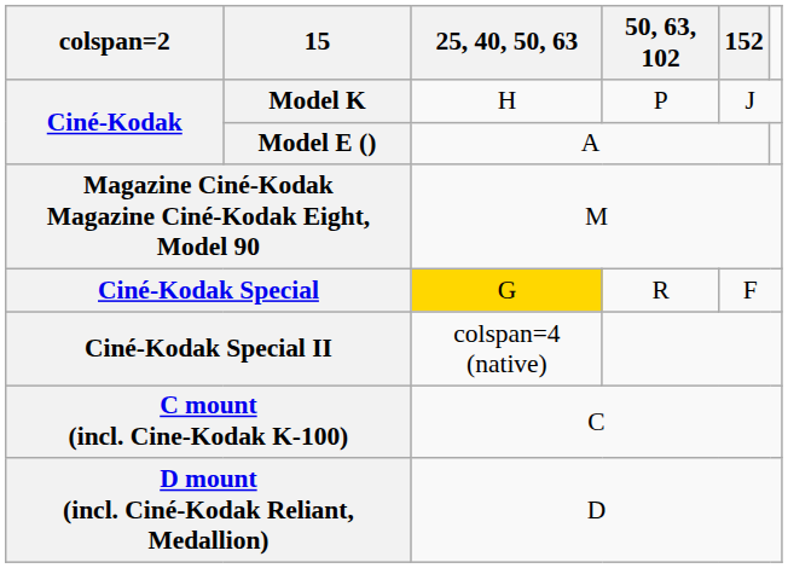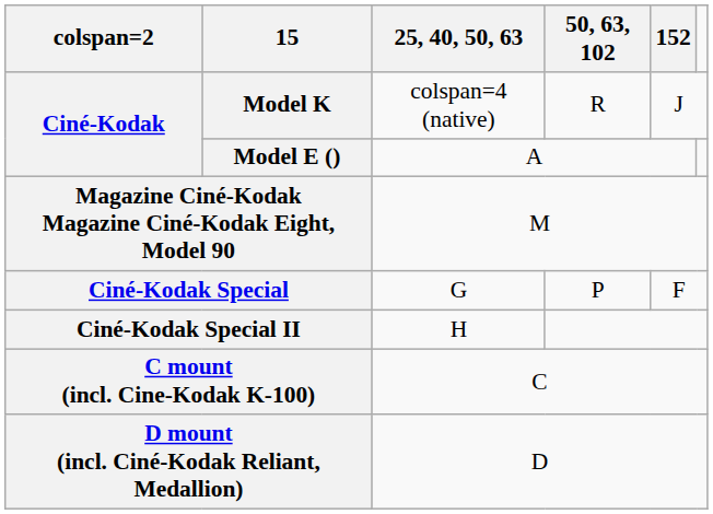Model K | 25, 40, 50, 63: H -> colspan=4 (native)
Model K | 50, 63, 102: P -> R
Ciné-Kodak Special | 25, 40, 50, 63: gold background -> no background
Ciné-Kodak Special | 50, 63, 102: R -> P
Ciné-Kodak Special II | 25, 40, 50, 63: colspan=4 (native) -> H
